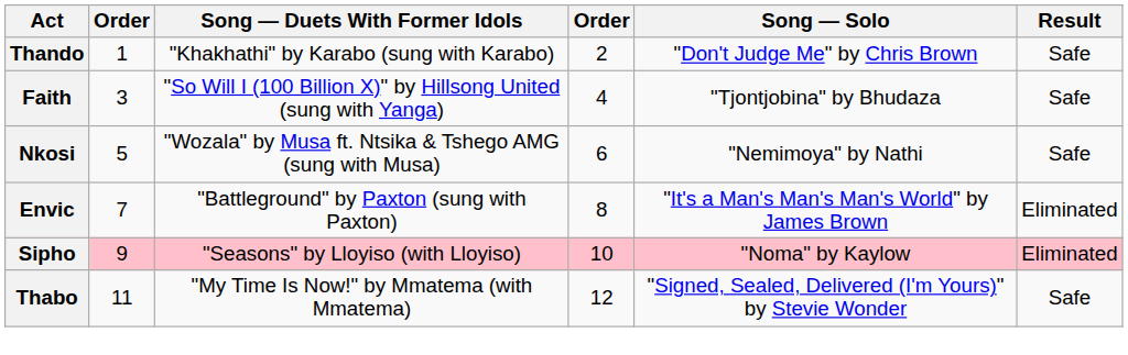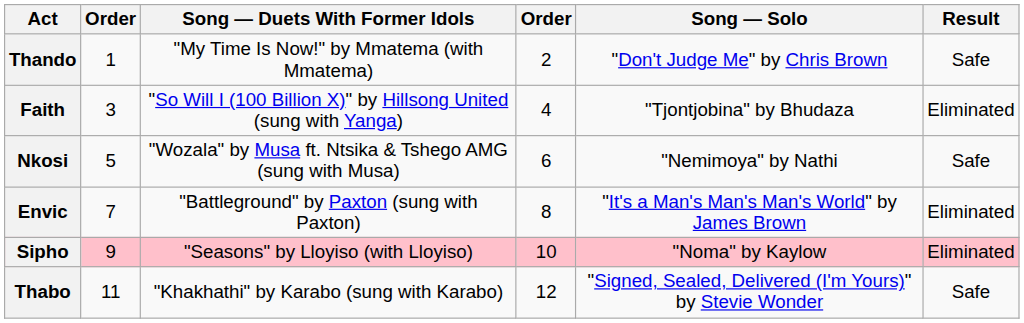Thando | Song — Duets With Former Idols: "Khakhathi" by Karabo (sung with Karabo) -> "My Time Is Now!" by Mmatema (with Mmatema)
Faith | Result: Safe -> Eliminated
Thabo | Song — Duets With Former Idols: "My Time Is Now!" by Mmatema (with Mmatema) -> "Khakhathi" by Karabo (sung with Karabo)
